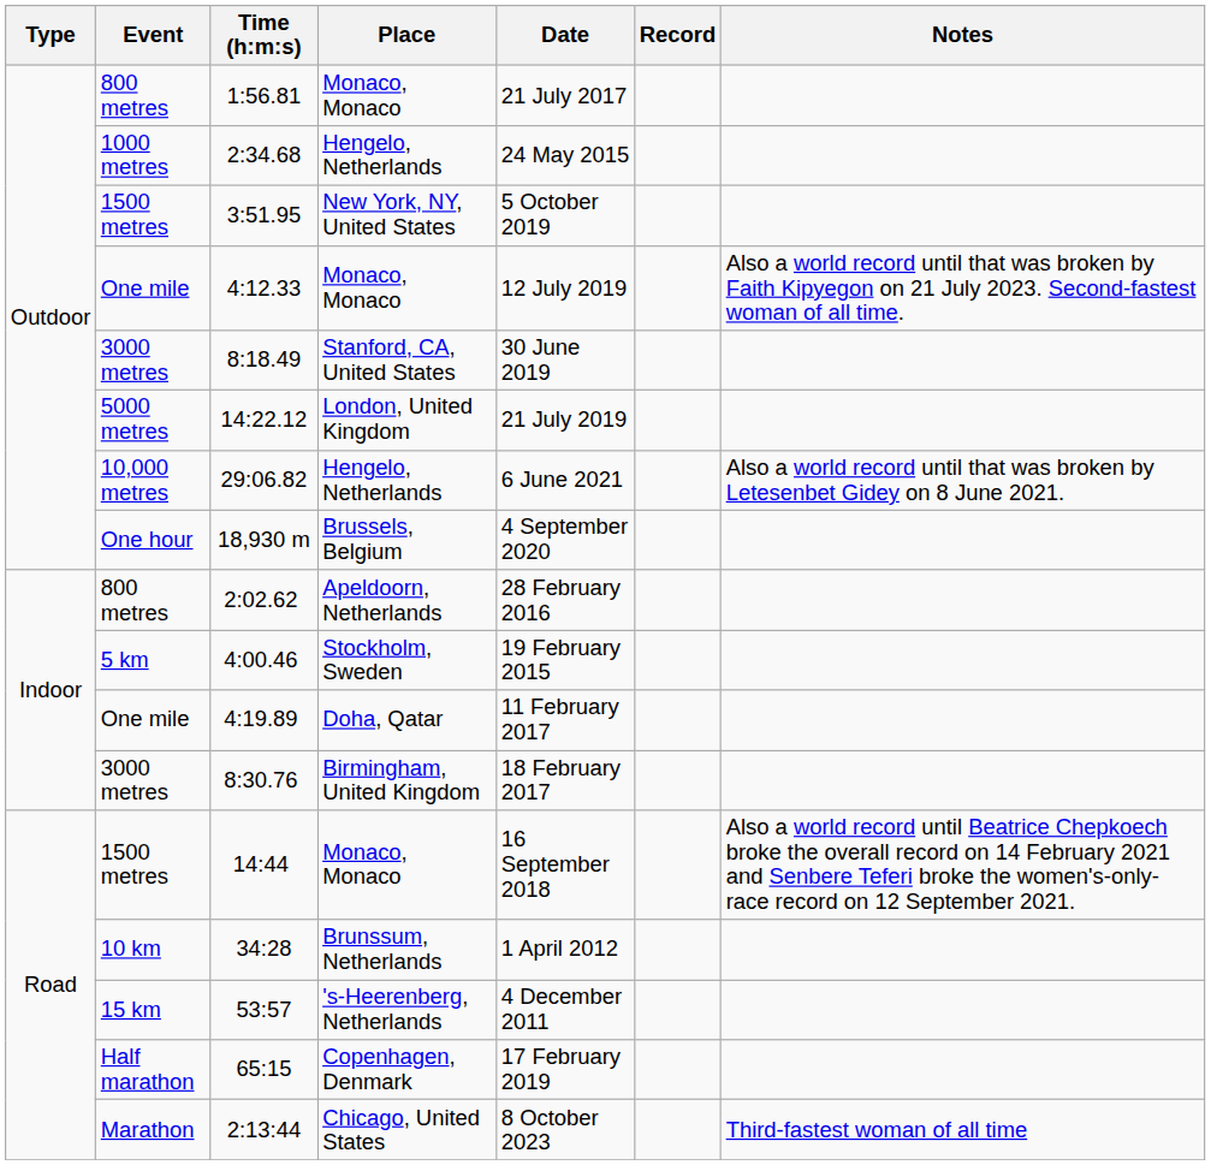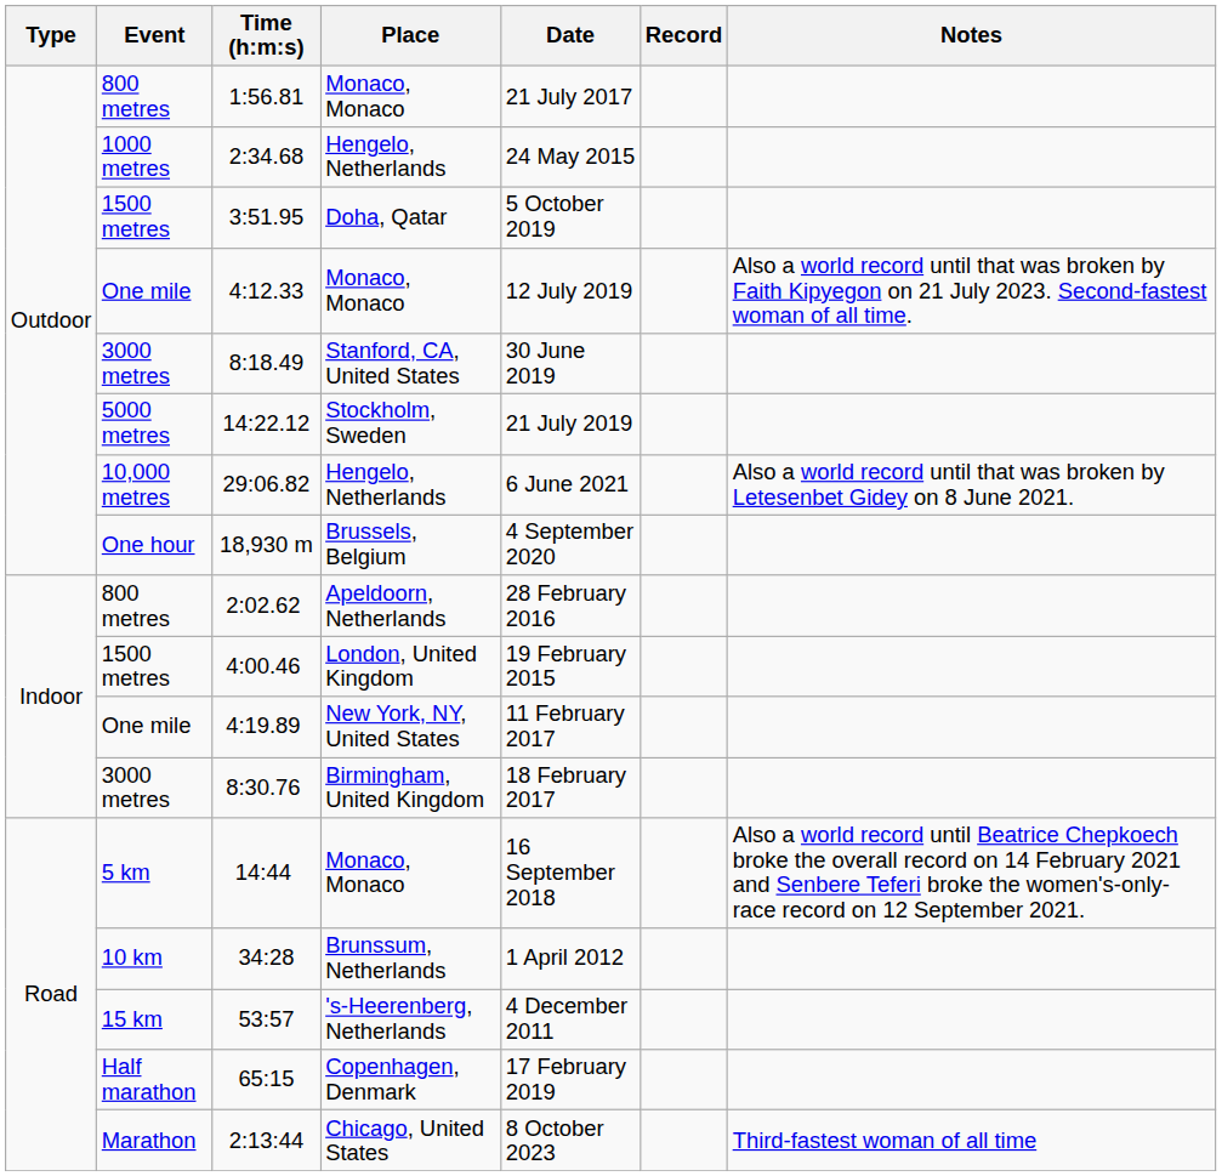3:51.95 | Place: New York, NY, United States -> Doha, Qatar
14:22.12 | Place: London, United Kingdom -> Stockholm, Sweden
4:00.46 | Event: 5 km -> 1500 metres
4:00.46 | Place: Stockholm, Sweden -> London, United Kingdom
4:19.89 | Place: Doha, Qatar -> New York, NY, United States
14:44 | Event: 1500 metres -> 5 km
